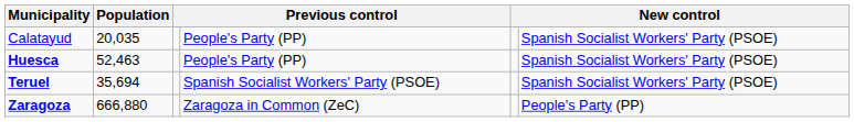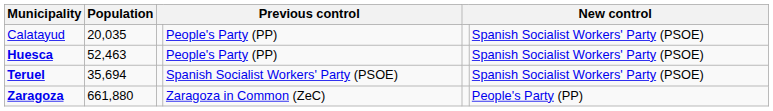Zaragoza | Population: 666,880 -> 661,880
